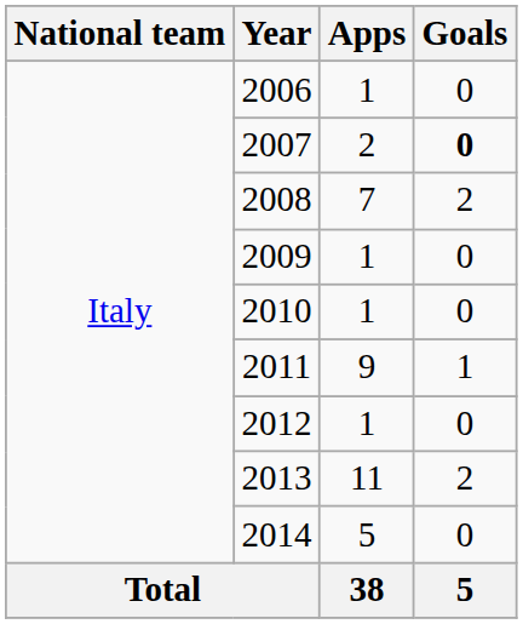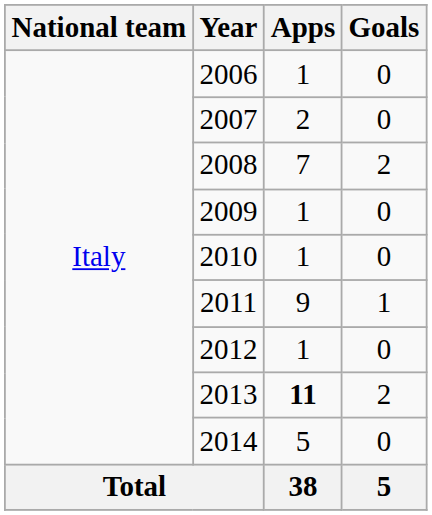2007 | Goals: bold -> normal
2013 | Apps: normal -> bold
